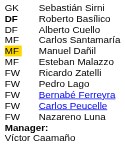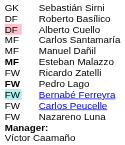Roberto Basílico | column 1: bold -> normal
Alberto Cuello | column 1: no background -> pink background
Manuel Dañil | column 1: gold background -> no background
Esteban Malazzo | column 1: normal -> bold
Pedro Lago | column 1: normal -> bold
Bernabé Ferreyra | column 1: no background -> paleturquoise background
